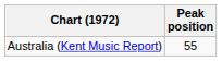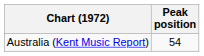Australia (Kent Music Report) | Peak position: 55 -> 54
